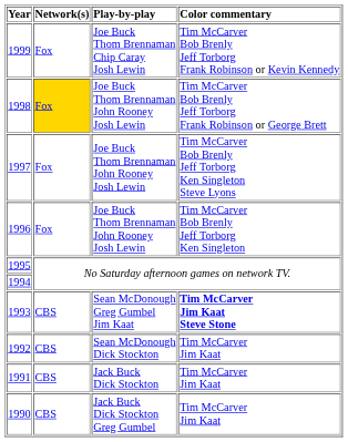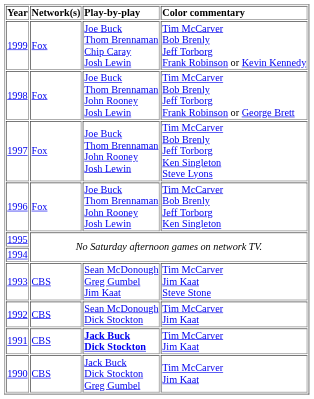1998 | Network(s): gold background -> no background
1993 | Color commentary: bold -> normal
1991 | Play-by-play: normal -> bold
